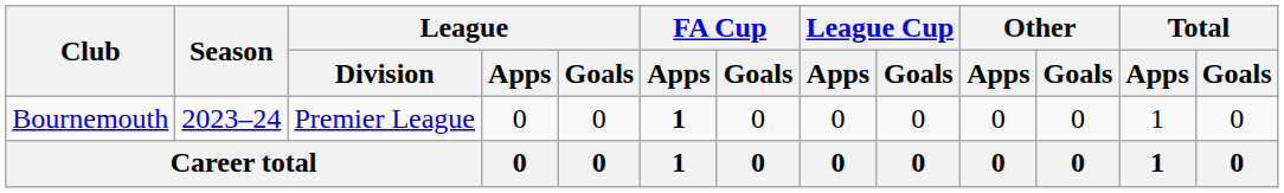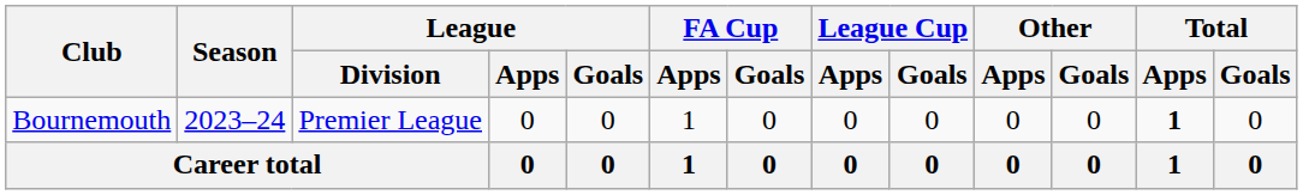Bournemouth | FA Cup / Apps: bold -> normal
Bournemouth | Total / Apps: normal -> bold
